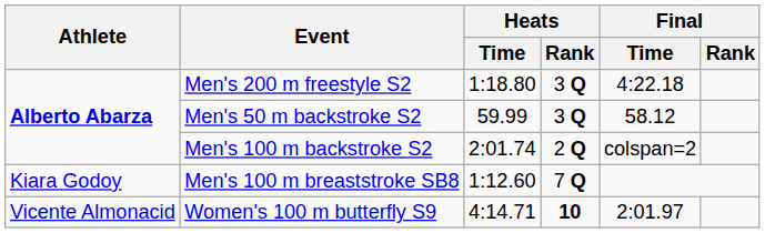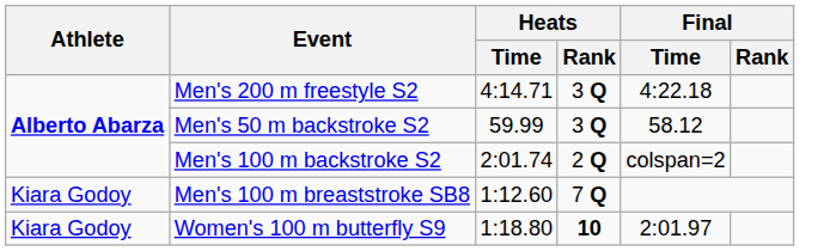Men's 200 m freestyle S2 | Heats / Time: 1:18.80 -> 4:14.71
Women's 100 m butterfly S9 | Athlete: Vicente Almonacid -> Kiara Godoy
Women's 100 m butterfly S9 | Heats / Time: 4:14.71 -> 1:18.80
